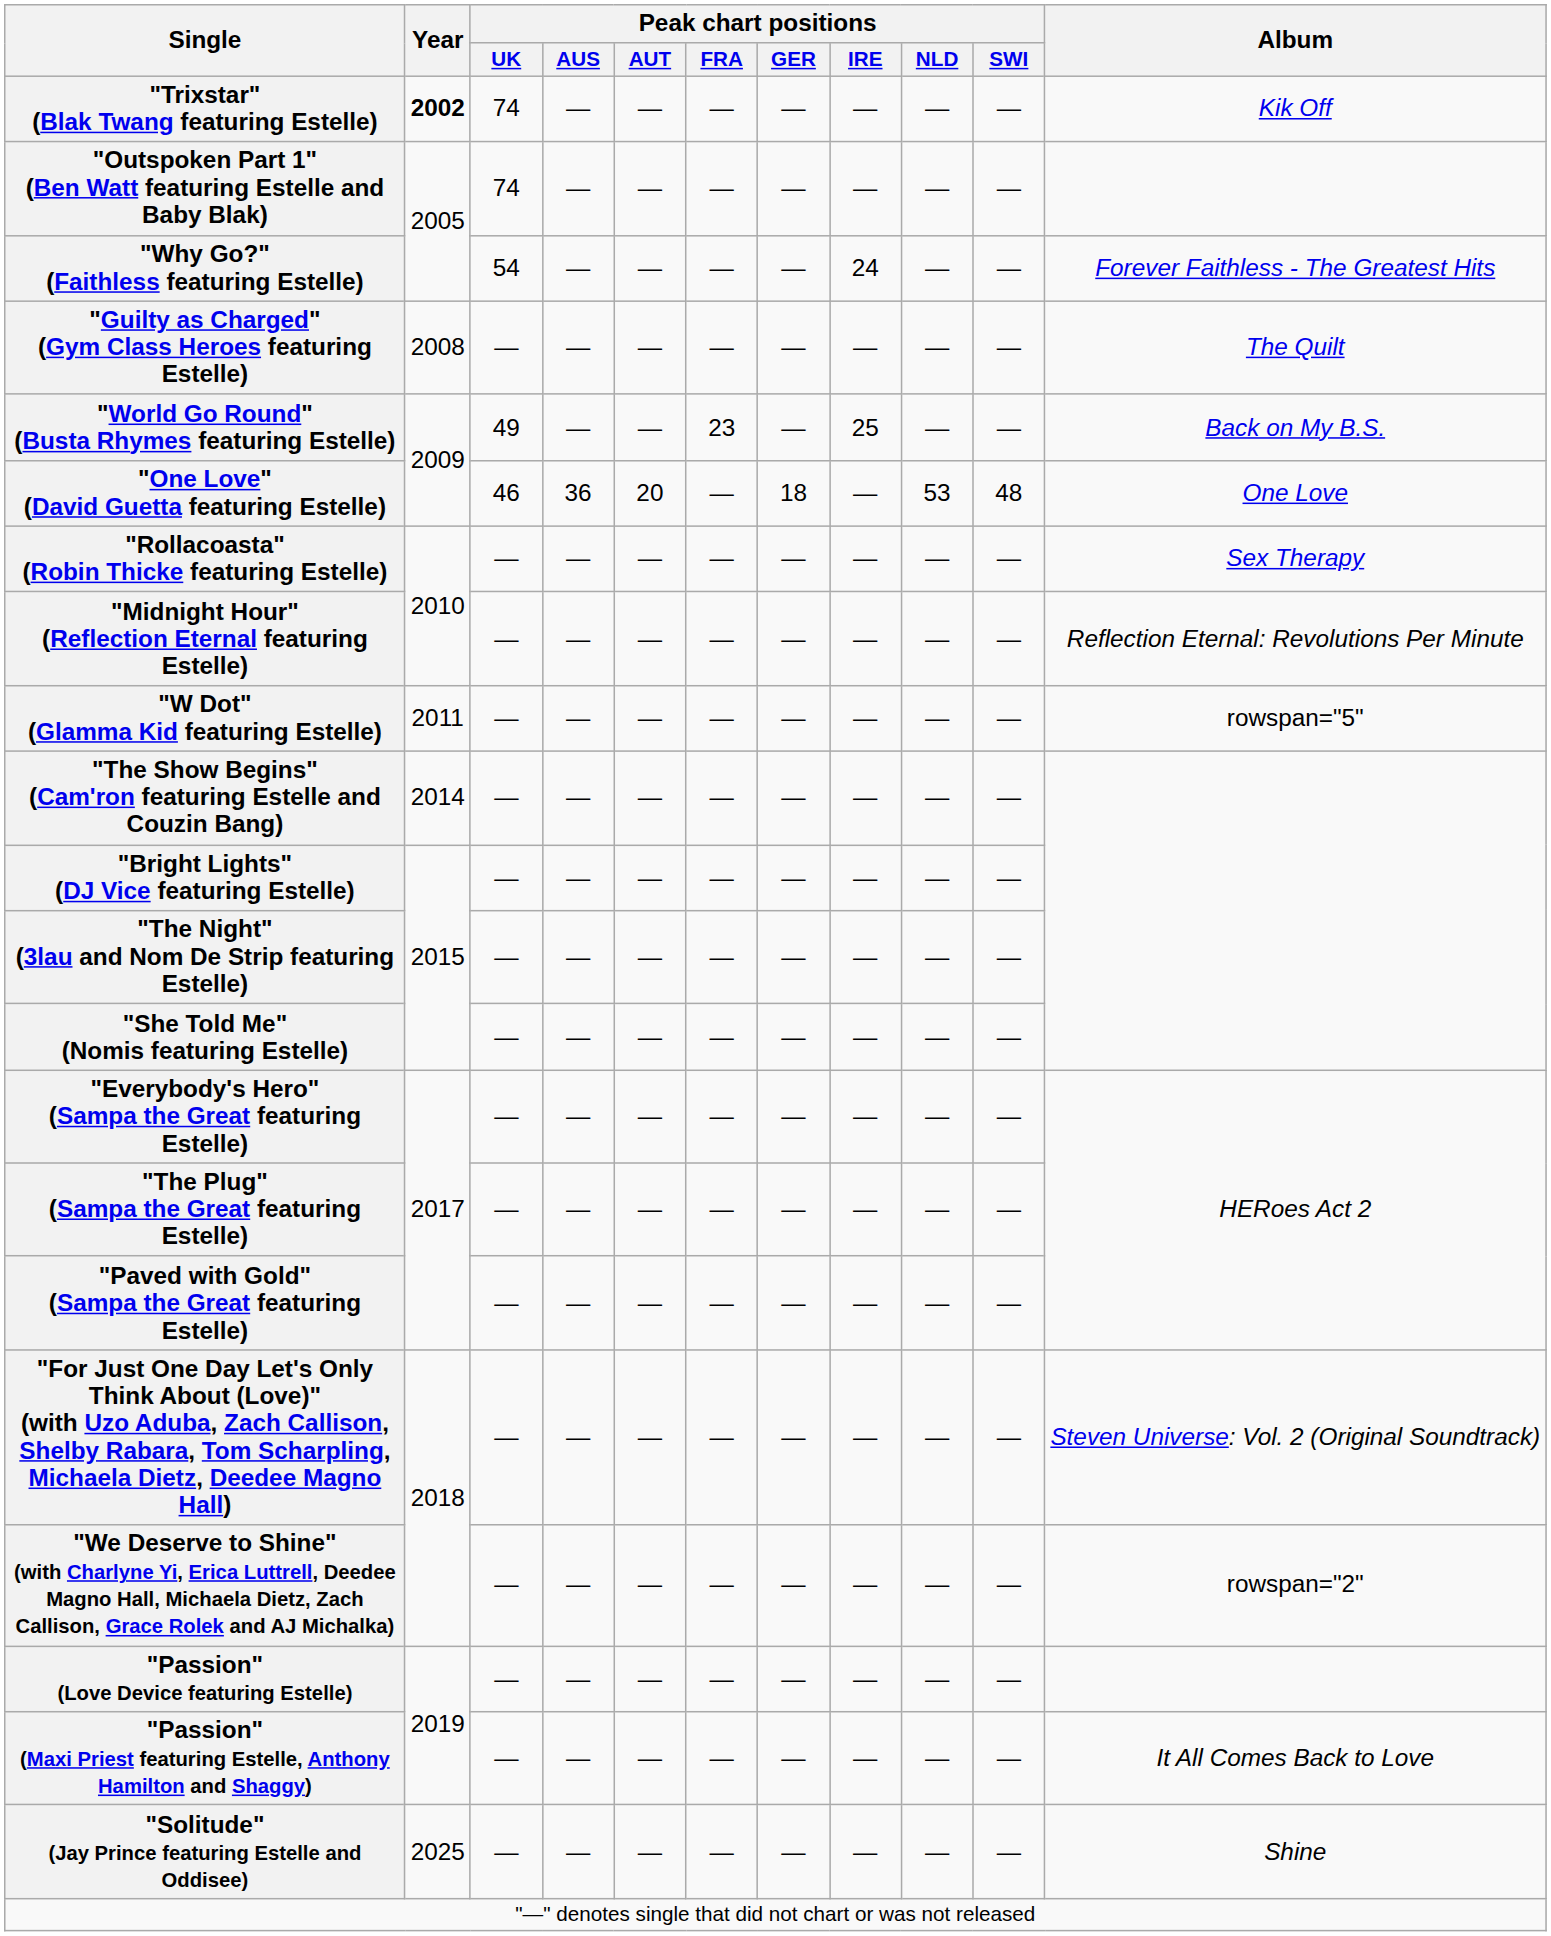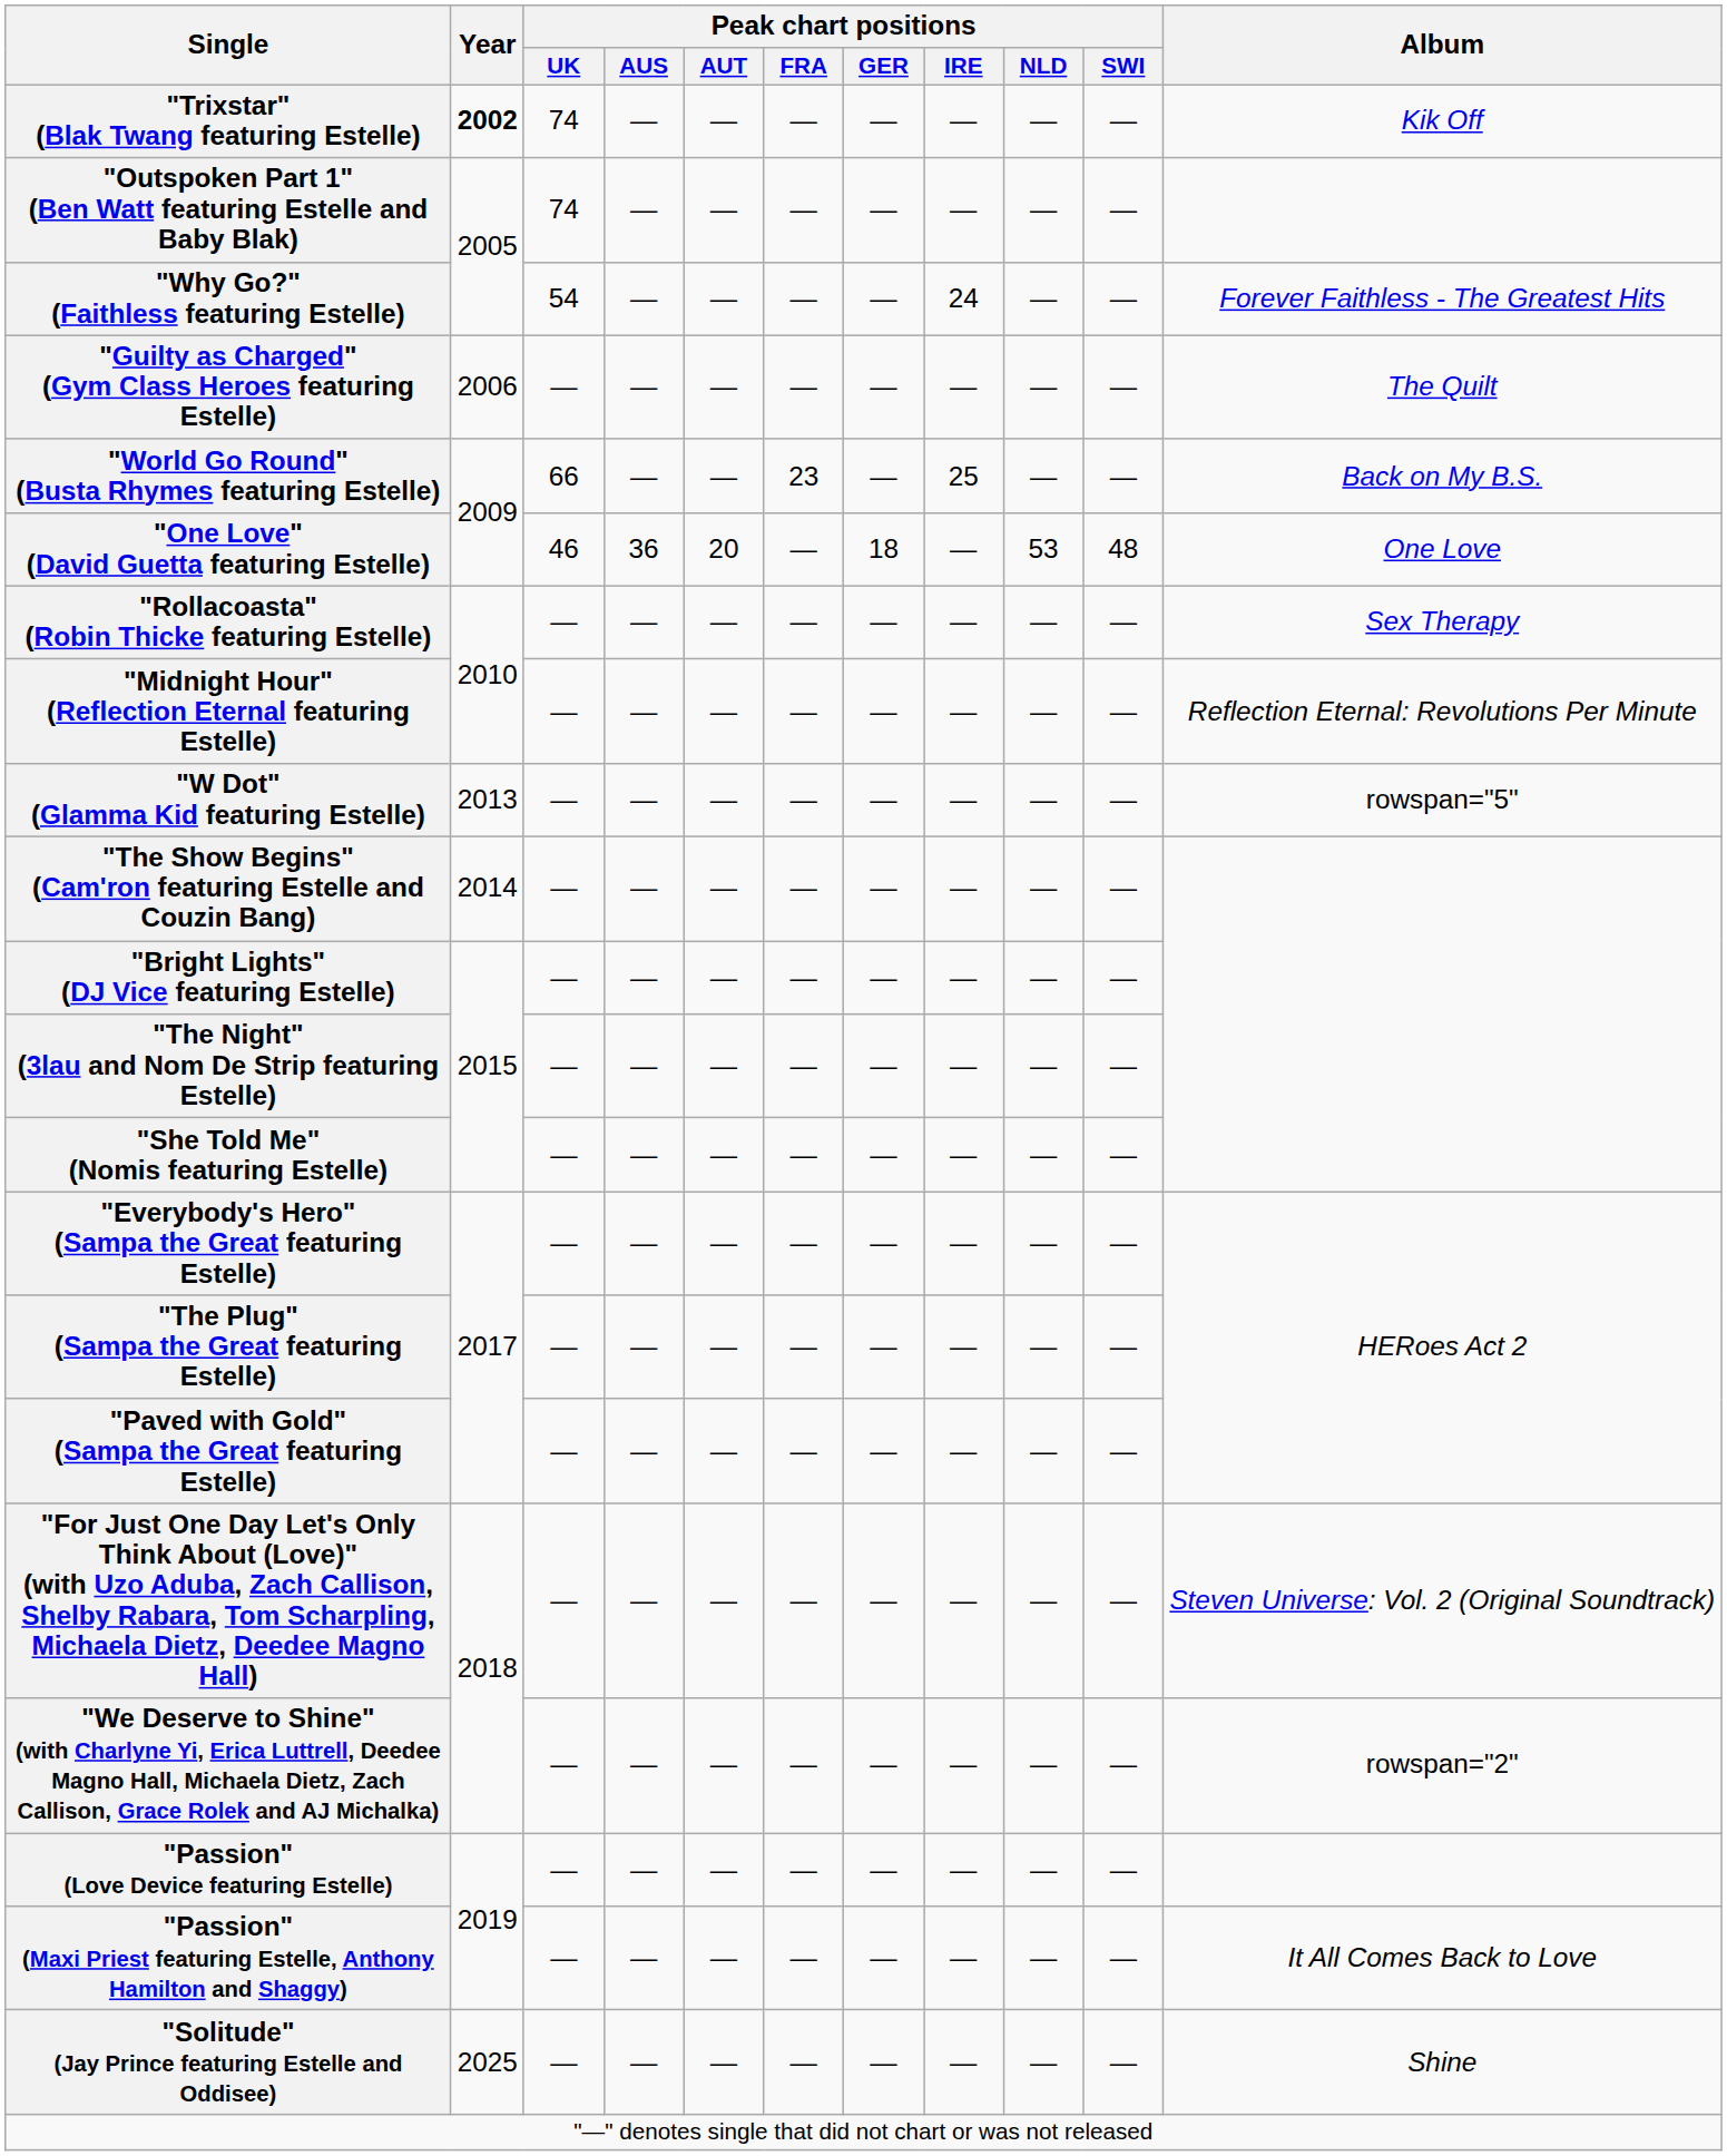"Guilty as Charged" (Gym Class Heroes featuring Estelle) | Year: 2008 -> 2006
"World Go Round" (Busta Rhymes featuring Estelle) | Peak chart positions / UK: 49 -> 66
"W Dot" (Glamma Kid featuring Estelle) | Year: 2011 -> 2013
